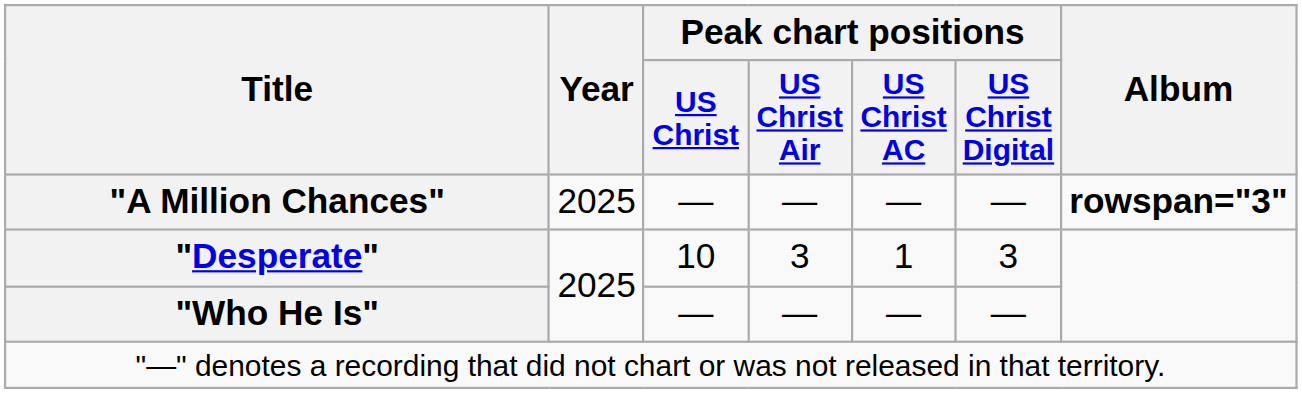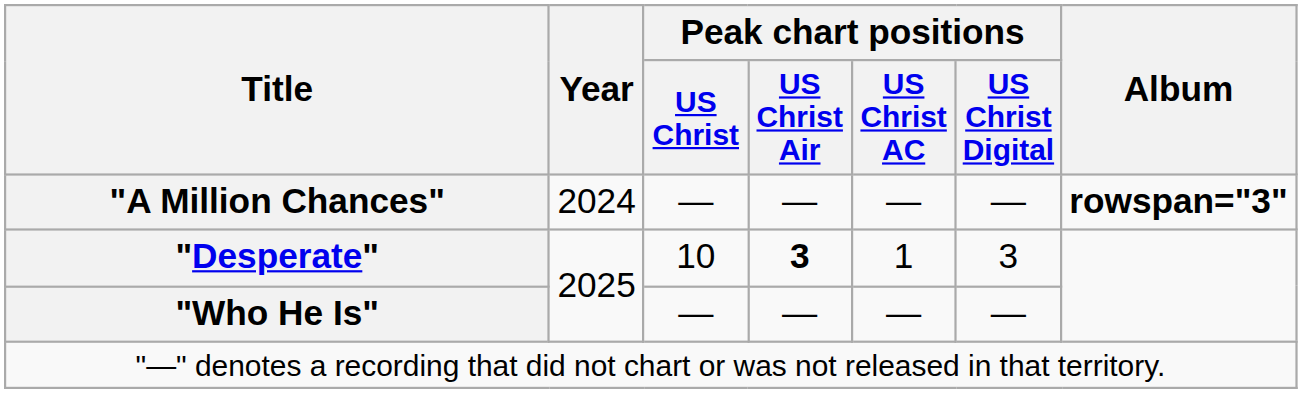"A Million Chances" | Year: 2025 -> 2024
"Desperate" | Peak chart positions / US Christ Air: normal -> bold
